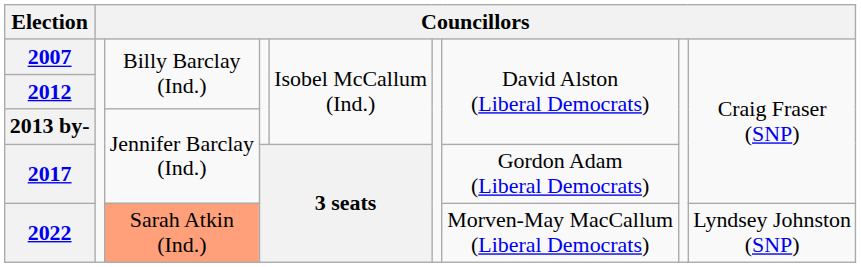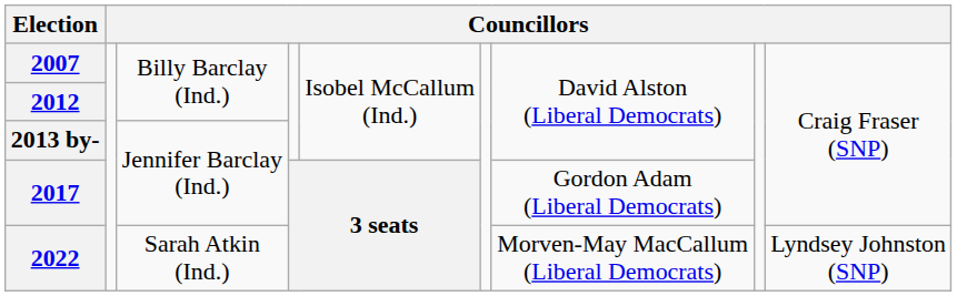2022 | column 3: lightsalmon background -> no background
